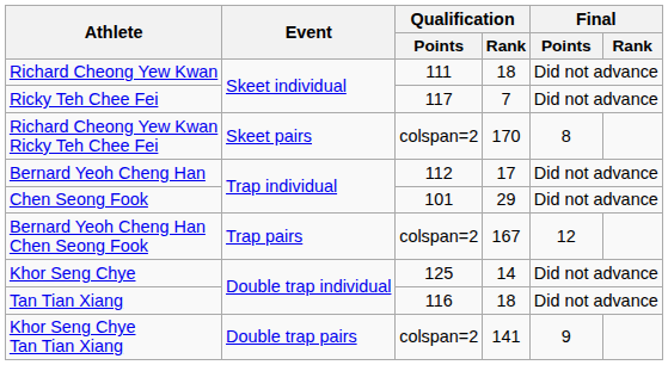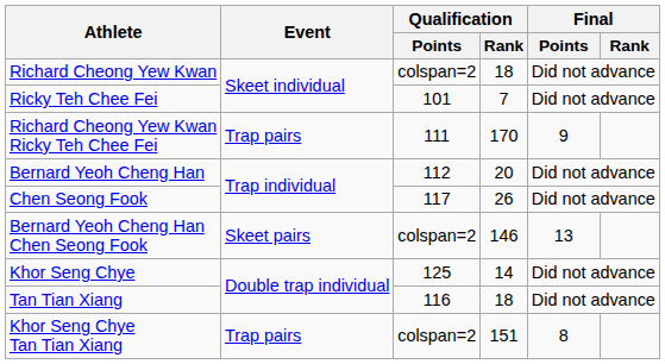Richard Cheong Yew Kwan | Qualification / Points: 111 -> colspan=2
Ricky Teh Chee Fei | Qualification / Points: 117 -> 101
Richard Cheong Yew Kwan Ricky Teh Chee Fei | Event: Skeet pairs -> Trap pairs
Richard Cheong Yew Kwan Ricky Teh Chee Fei | Qualification / Points: colspan=2 -> 111
Richard Cheong Yew Kwan Ricky Teh Chee Fei | Final / Points: 8 -> 9
Bernard Yeoh Cheng Han | Qualification / Rank: 17 -> 20
Chen Seong Fook | Qualification / Points: 101 -> 117
Chen Seong Fook | Qualification / Rank: 29 -> 26
Bernard Yeoh Cheng Han Chen Seong Fook | Event: Trap pairs -> Skeet pairs
Bernard Yeoh Cheng Han Chen Seong Fook | Qualification / Rank: 167 -> 146
Bernard Yeoh Cheng Han Chen Seong Fook | Final / Points: 12 -> 13
Khor Seng Chye Tan Tian Xiang | Event: Double trap pairs -> Trap pairs
Khor Seng Chye Tan Tian Xiang | Qualification / Rank: 141 -> 151
Khor Seng Chye Tan Tian Xiang | Final / Points: 9 -> 8
